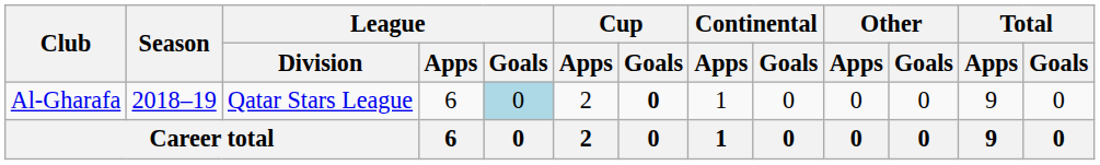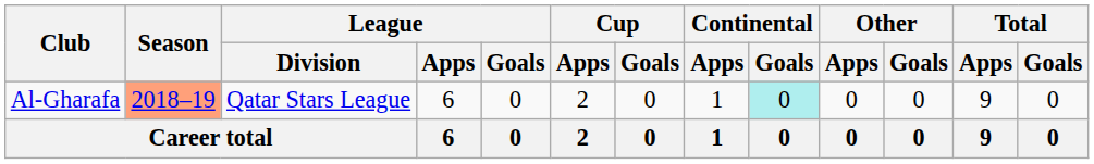Al-Gharafa | Season: no background -> lightsalmon background
Al-Gharafa | League / Goals: lightblue background -> no background
Al-Gharafa | Cup / Goals: bold -> normal
Al-Gharafa | Continental / Goals: no background -> paleturquoise background
